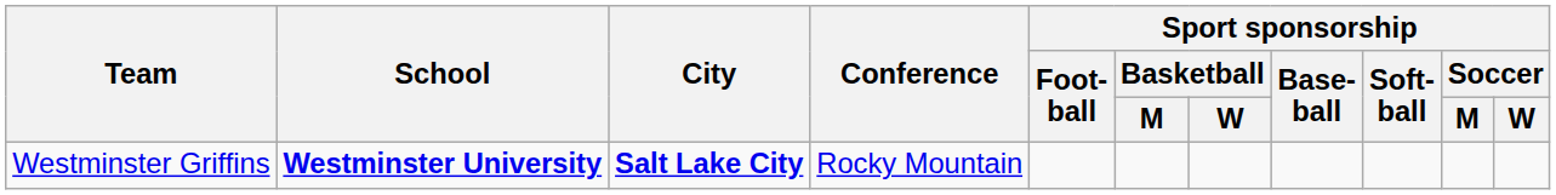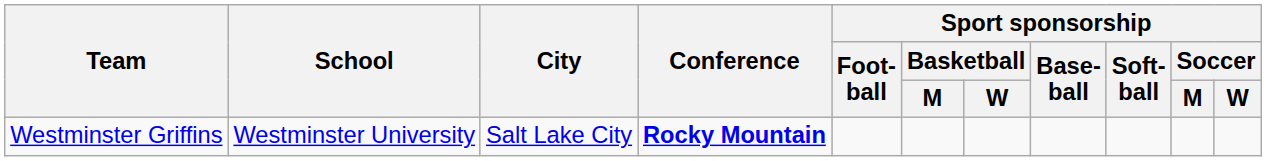Westminster Griffins | School: bold -> normal
Westminster Griffins | City: bold -> normal
Westminster Griffins | Conference: normal -> bold
